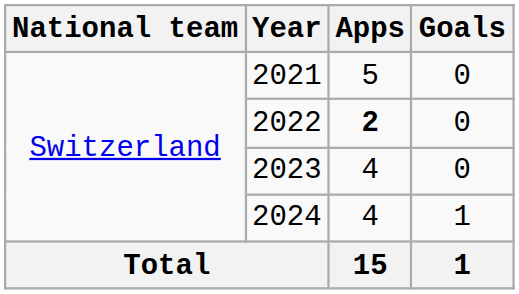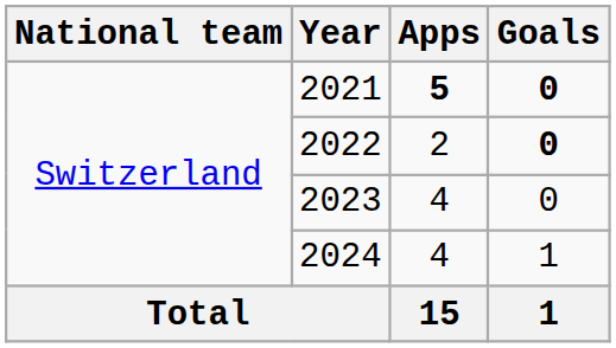2021 | Apps: normal -> bold
2021 | Goals: normal -> bold
2022 | Apps: bold -> normal
2022 | Goals: normal -> bold
